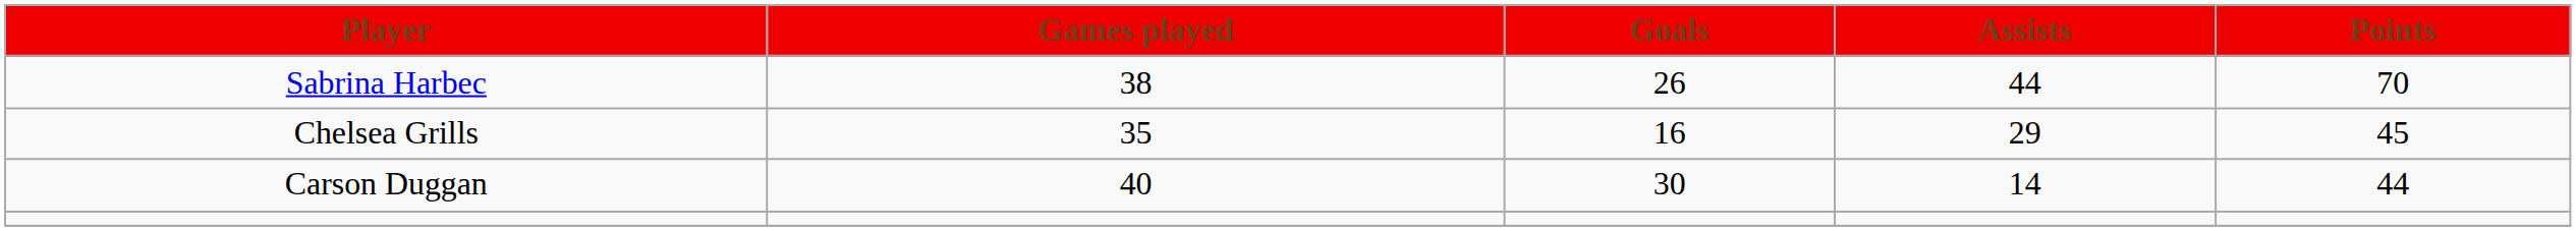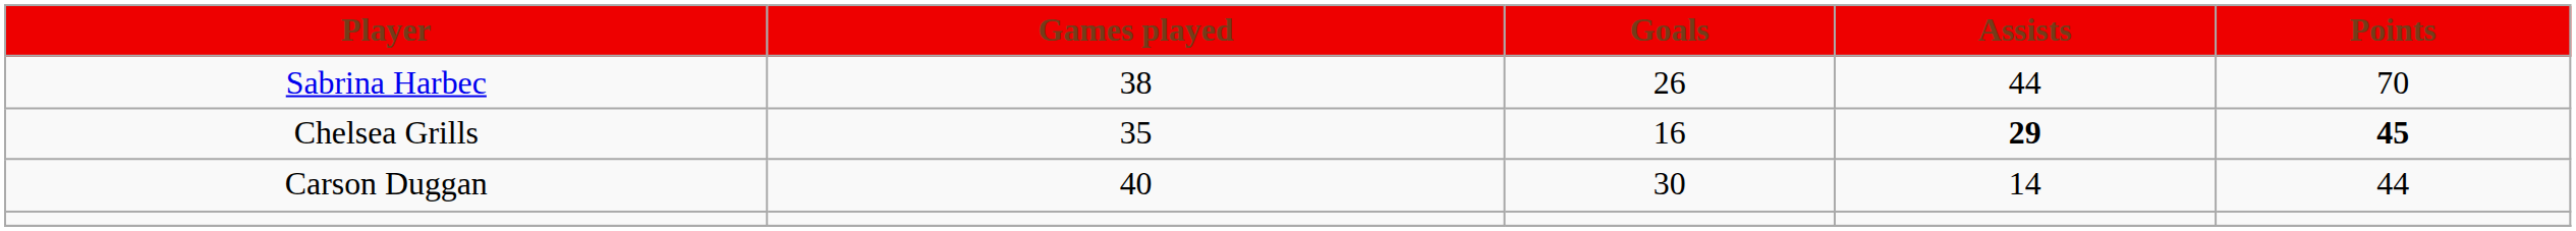Chelsea Grills | Assists: normal -> bold
Chelsea Grills | Points: normal -> bold
